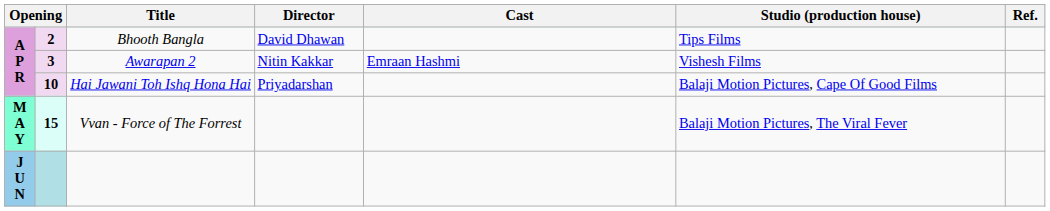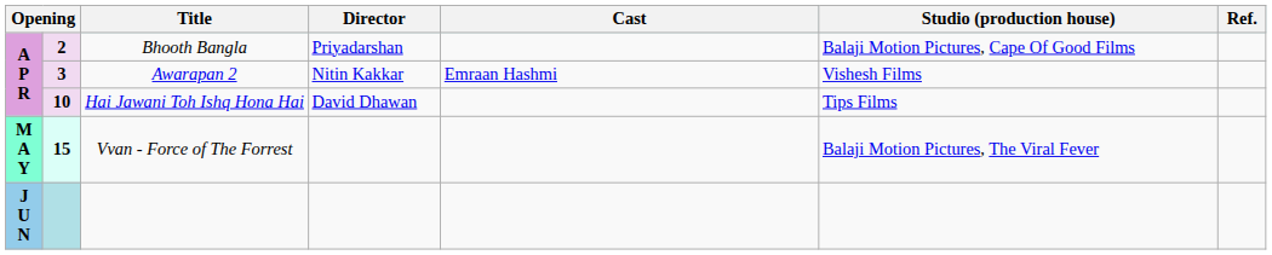Bhooth Bangla | Director: David Dhawan -> Priyadarshan
Bhooth Bangla | Studio (production house): Tips Films -> Balaji Motion Pictures, Cape Of Good Films
Hai Jawani Toh Ishq Hona Hai | Director: Priyadarshan -> David Dhawan
Hai Jawani Toh Ishq Hona Hai | Studio (production house): Balaji Motion Pictures, Cape Of Good Films -> Tips Films
